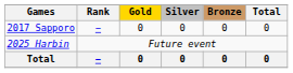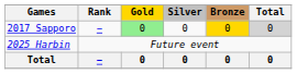2017 Sapporo | Gold: no background -> lightgreen background
2017 Sapporo | Bronze: no background -> gold background
2017 Sapporo | Total: no background -> lightgrey background
